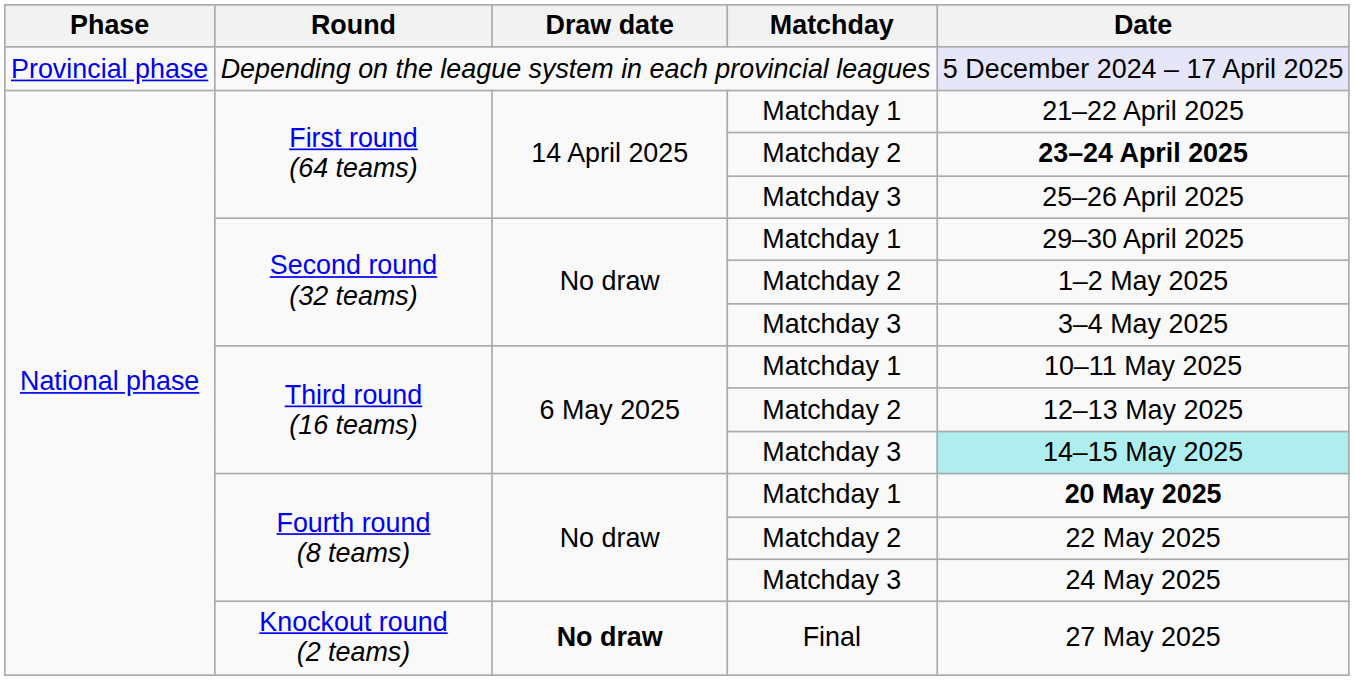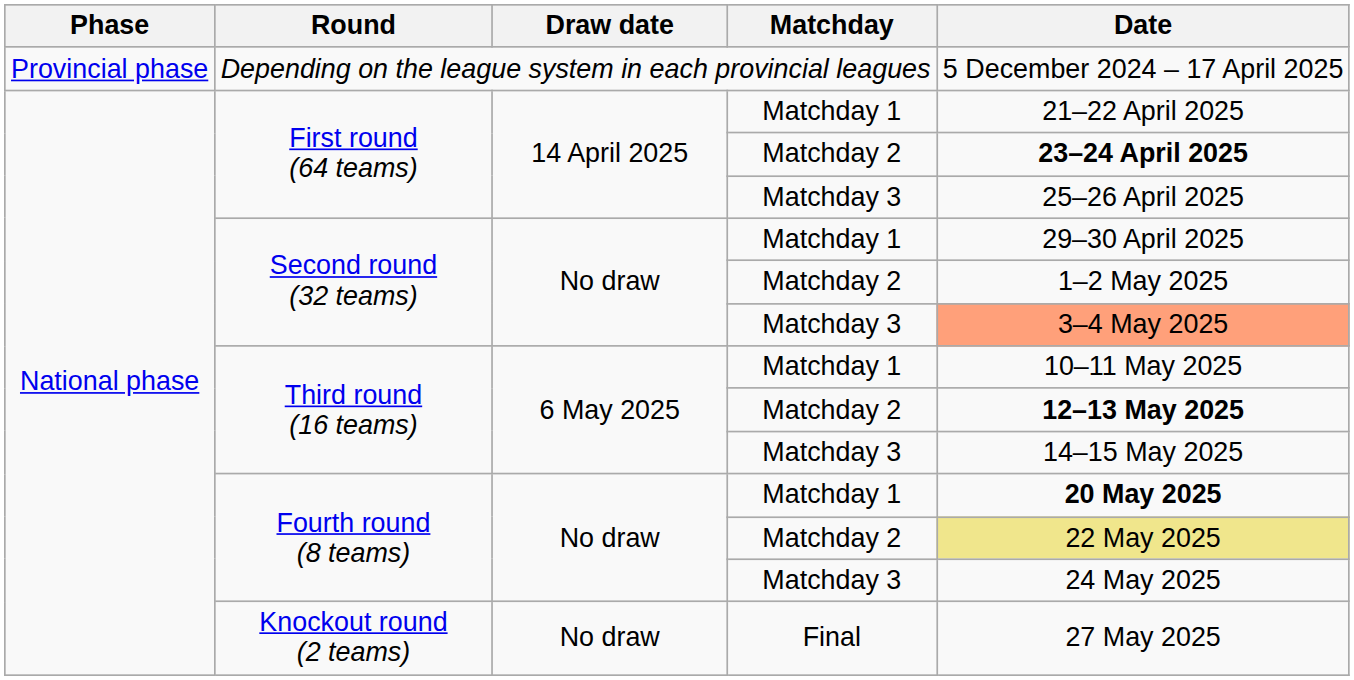Depending on the league system in each provincial leagues | Date: lavender background -> no background
Second round (32 teams) / Matchday 3 | Date: no background -> lightsalmon background
Third round (16 teams) / Matchday 2 | Date: normal -> bold
Third round (16 teams) / Matchday 3 | Date: paleturquoise background -> no background
Fourth round (8 teams) / Matchday 2 | Date: no background -> khaki background
Knockout round (2 teams) | Draw date: bold -> normal
